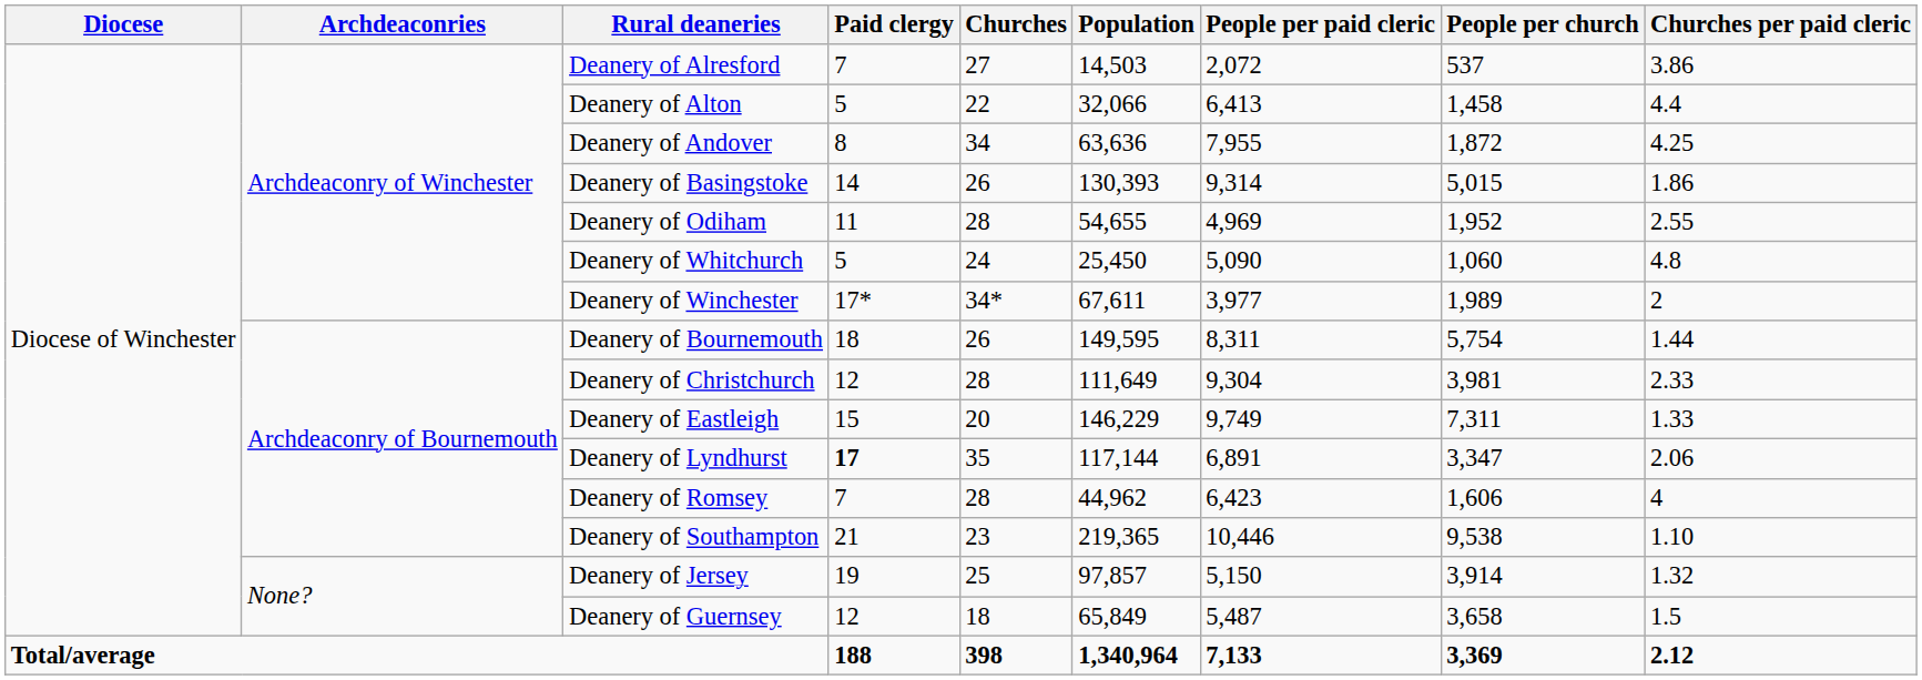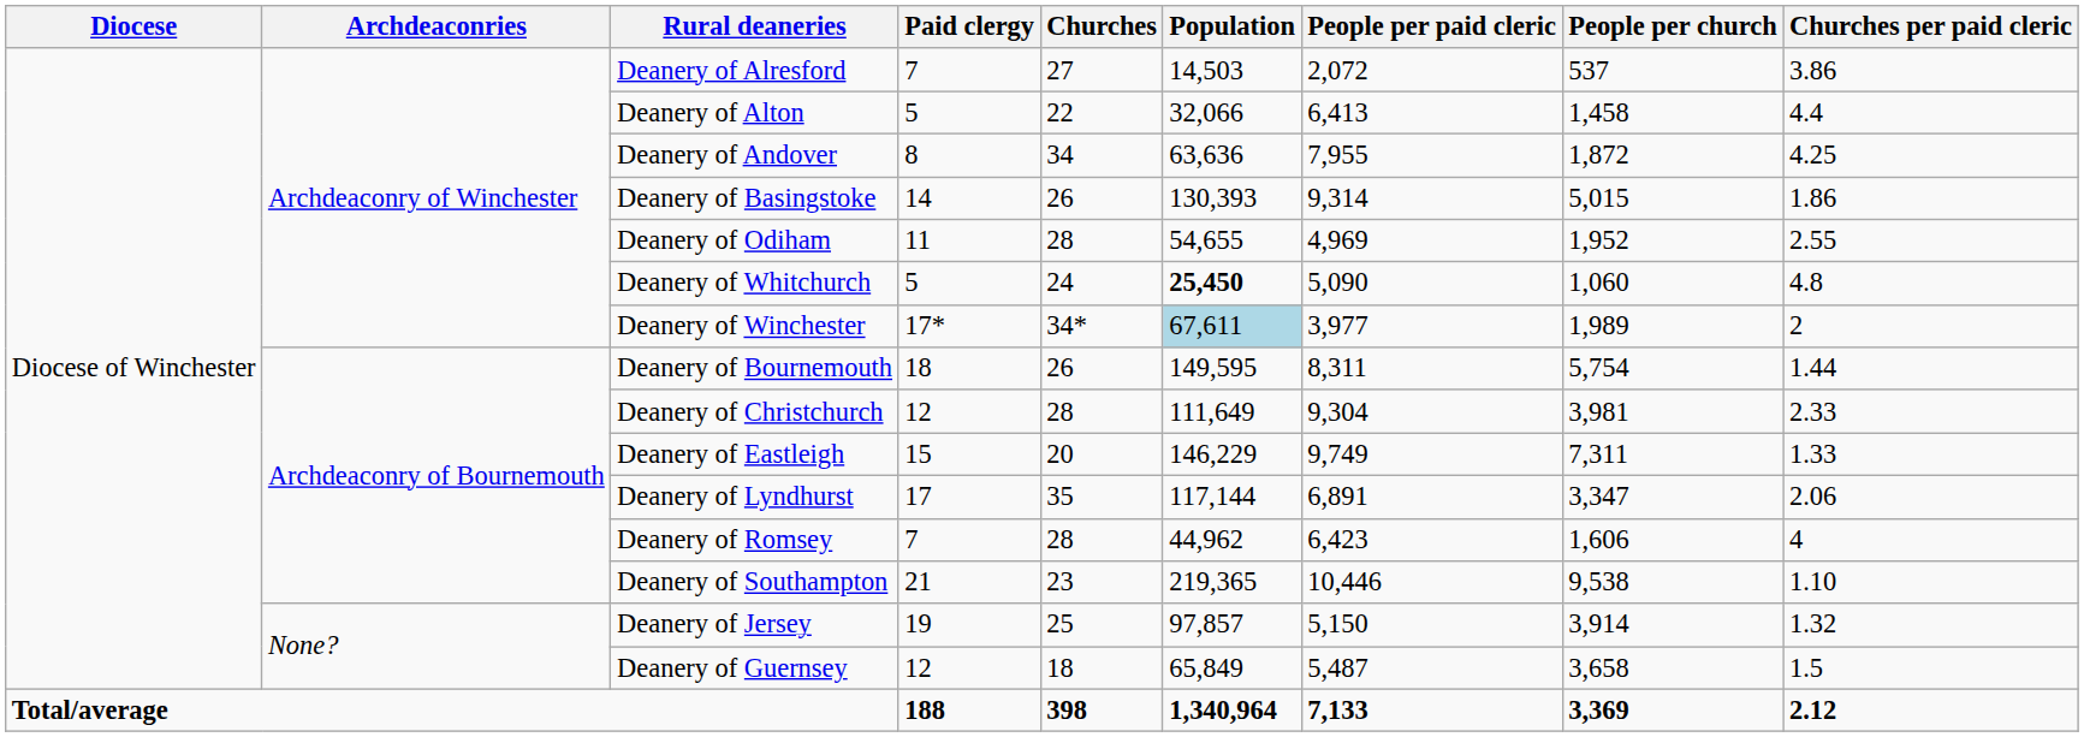Deanery of Whitchurch | Population: normal -> bold
Deanery of Winchester | Population: no background -> lightblue background
Deanery of Lyndhurst | Paid clergy: bold -> normal
